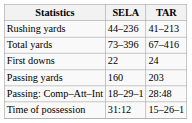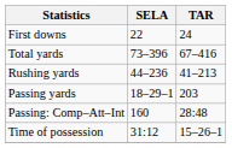rows swapped: First downs <-> Rushing yards
Passing yards | SELA: 160 -> 18–29–1
Passing: Comp–Att–Int | SELA: 18–29–1 -> 160
